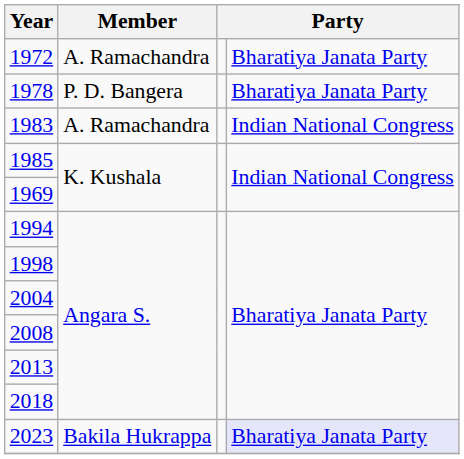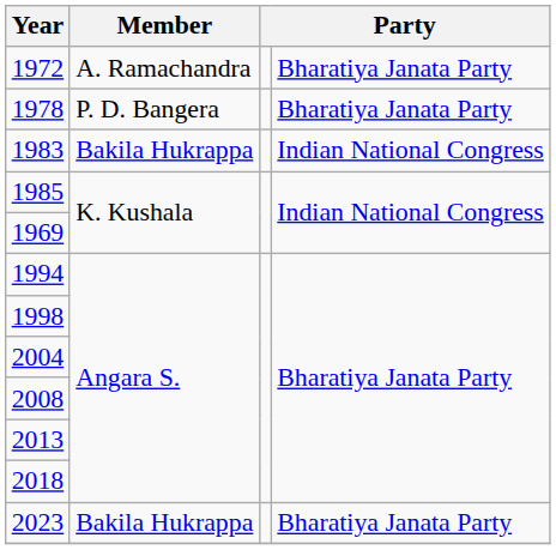1983 | Member: A. Ramachandra -> Bakila Hukrappa
2023 | column 4: lavender background -> no background
